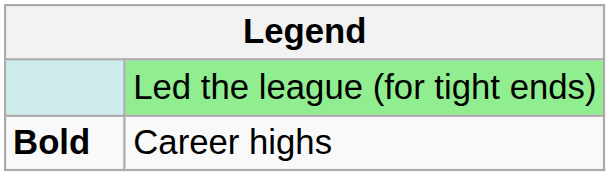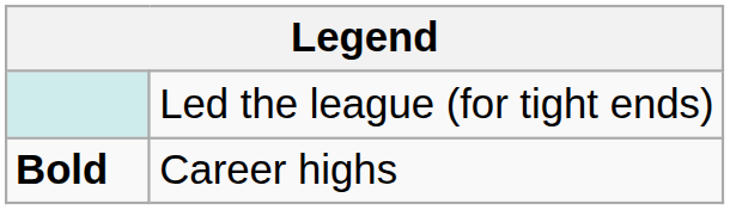row 2 | column 2: lightgreen background -> no background
